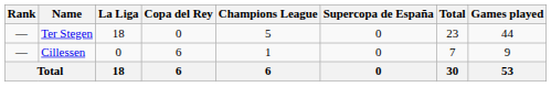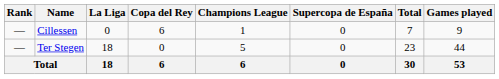rows swapped: Ter Stegen <-> Cillessen
